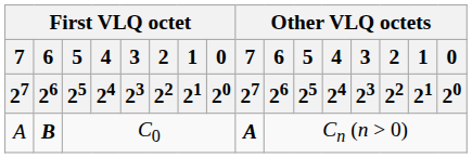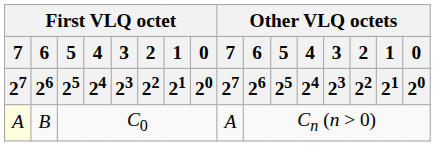row 4 | First VLQ octet / 7 / 27: no background -> lightyellow background
row 4 | First VLQ octet / 6 / 26: bold -> normal
row 4 | Other VLQ octets / 7 / 27: bold -> normal
